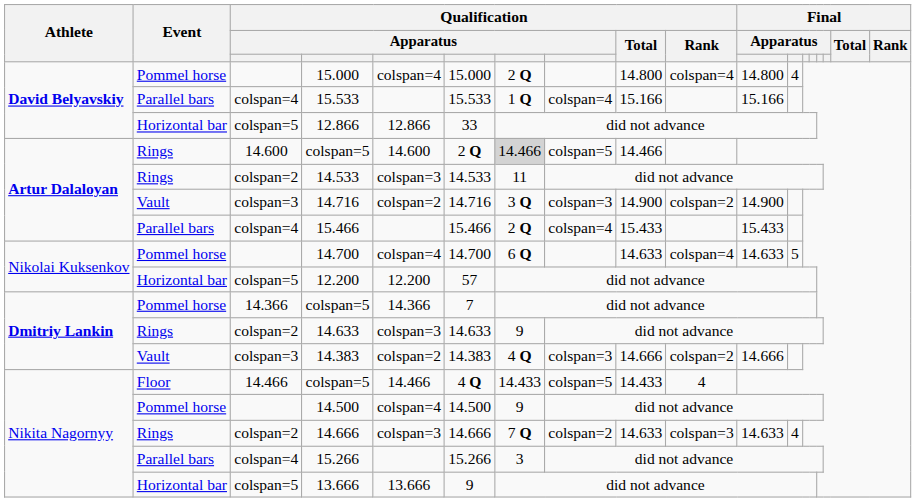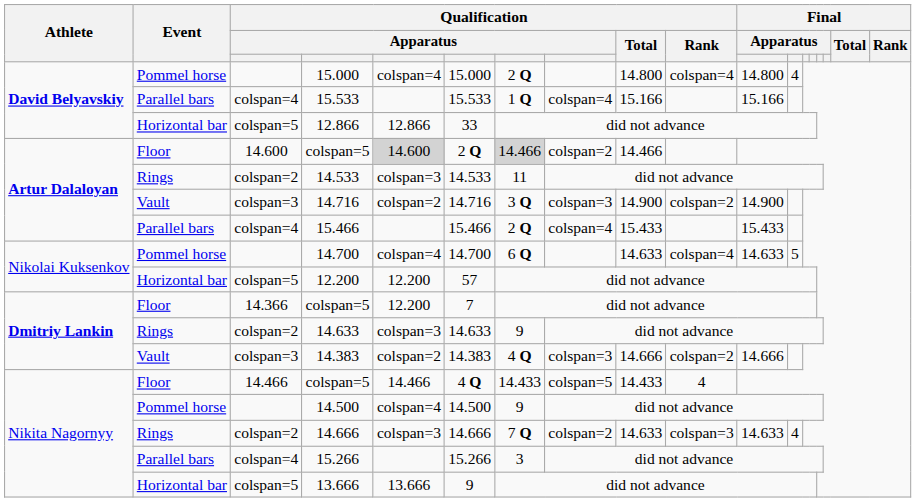14.600 / colspan=5 | Event: Rings -> Floor
14.600 / colspan=5 | column 5: no background -> lightgrey background
14.600 / colspan=5 | column 8: colspan=5 -> colspan=2
14.366 / colspan=5 | Event: Pommel horse -> Floor
14.366 / colspan=5 | column 5: 14.366 -> 12.200
